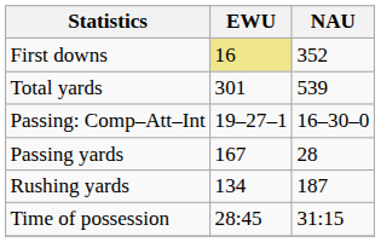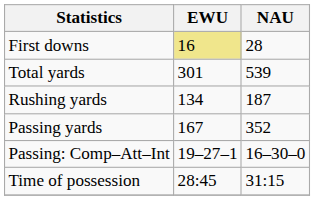First downs | NAU: 352 -> 28
rows swapped: Rushing yards <-> Passing: Comp–Att–Int
Passing yards | NAU: 28 -> 352
